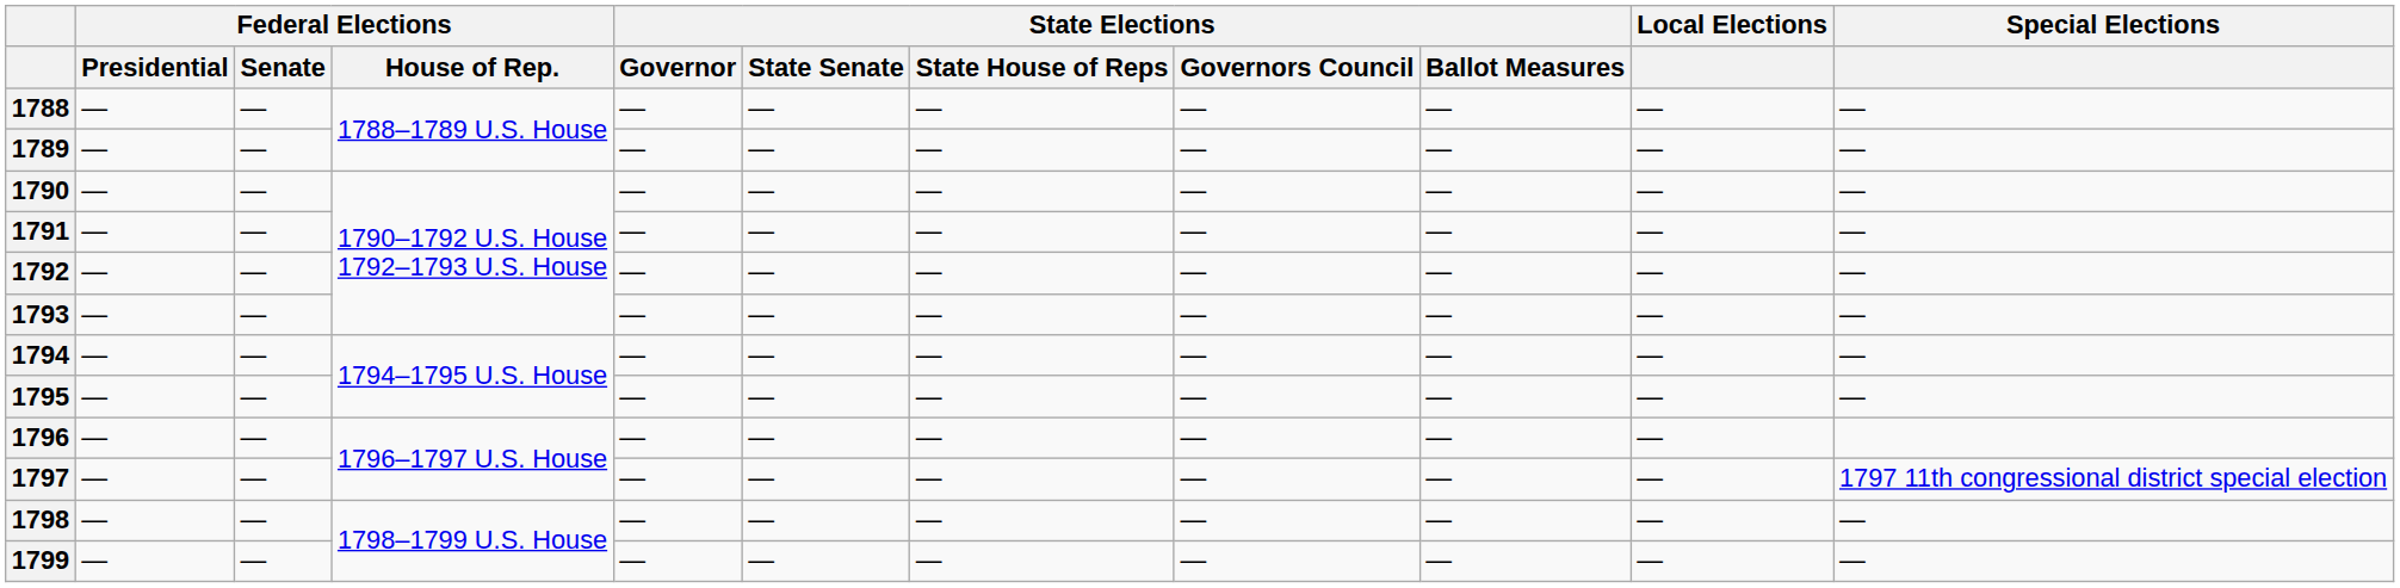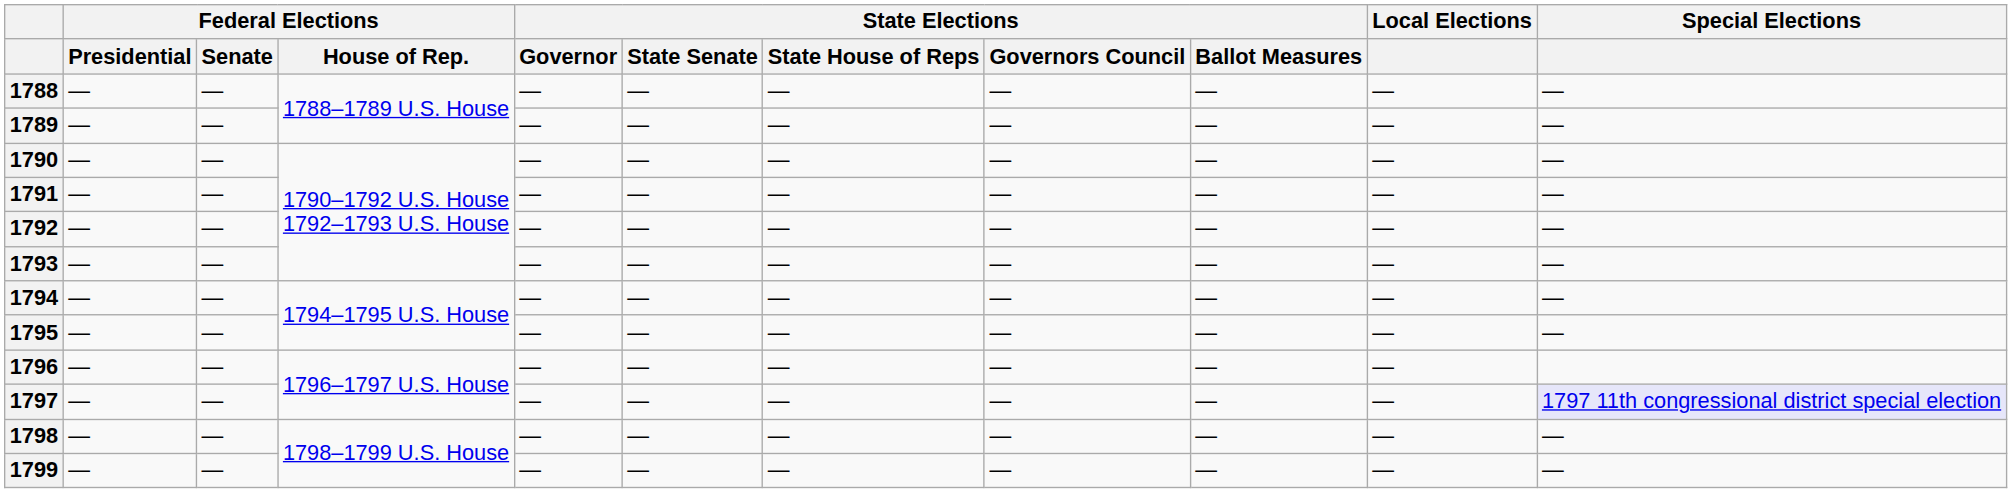1797 | Special Elections: no background -> lavender background
